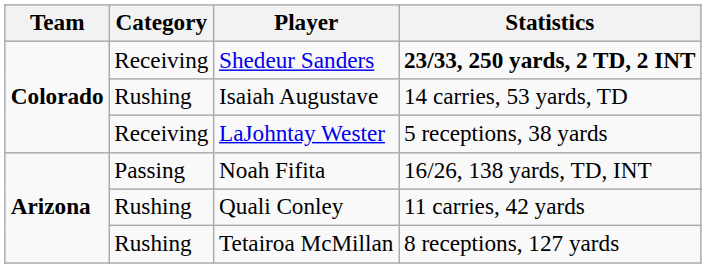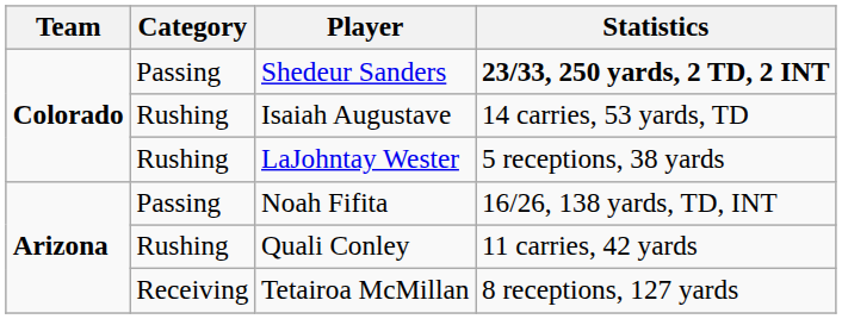Shedeur Sanders | Category: Receiving -> Passing
LaJohntay Wester | Category: Receiving -> Rushing
Tetairoa McMillan | Category: Rushing -> Receiving
